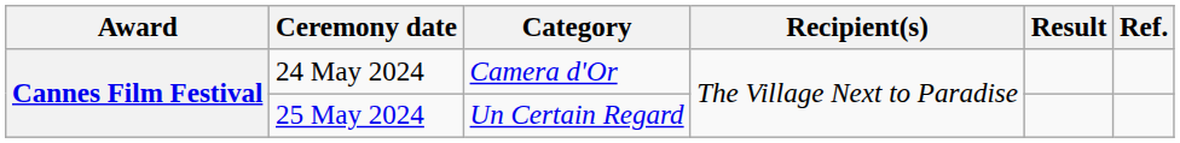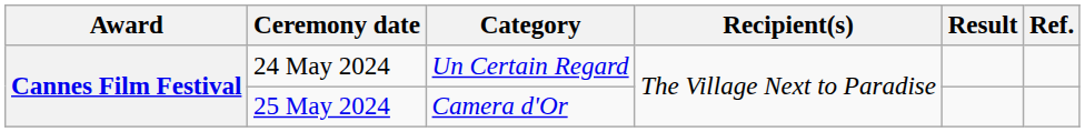24 May 2024 | Category: Camera d'Or -> Un Certain Regard
25 May 2024 | Category: Un Certain Regard -> Camera d'Or
